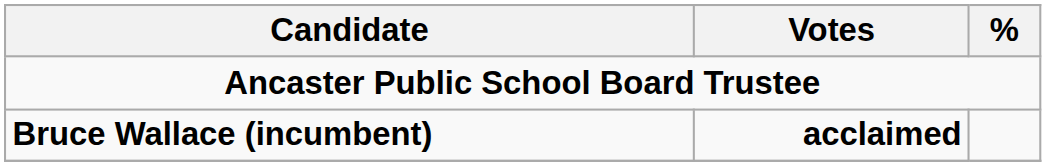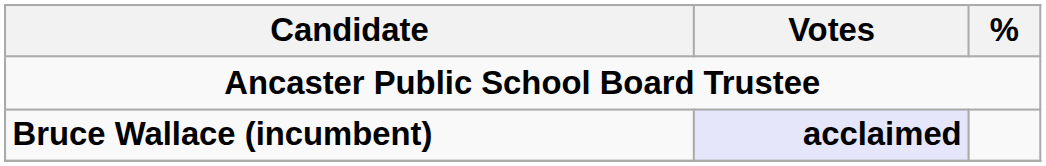Bruce Wallace (incumbent) | Votes: no background -> lavender background
